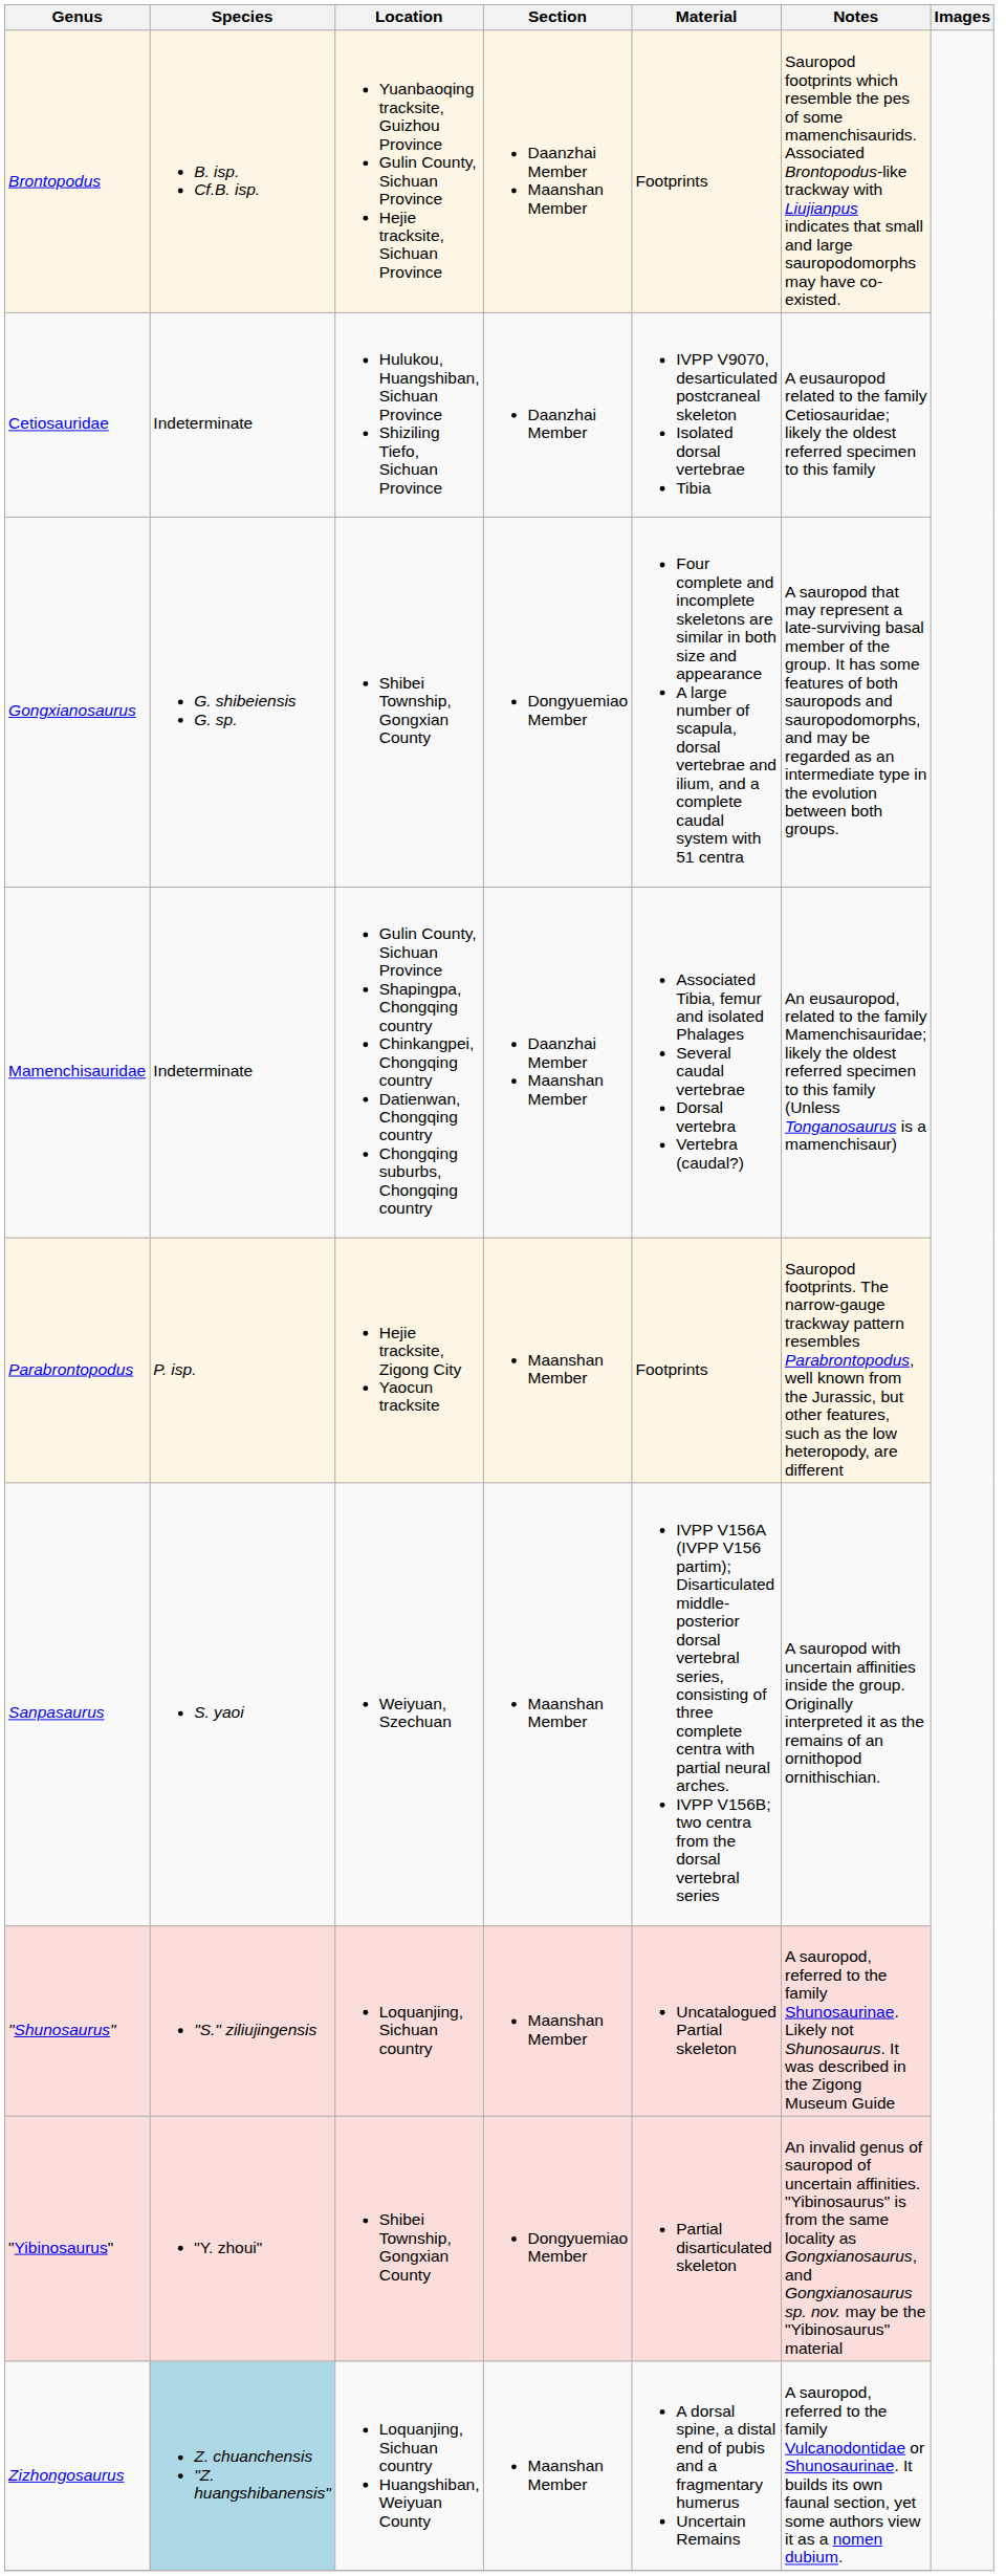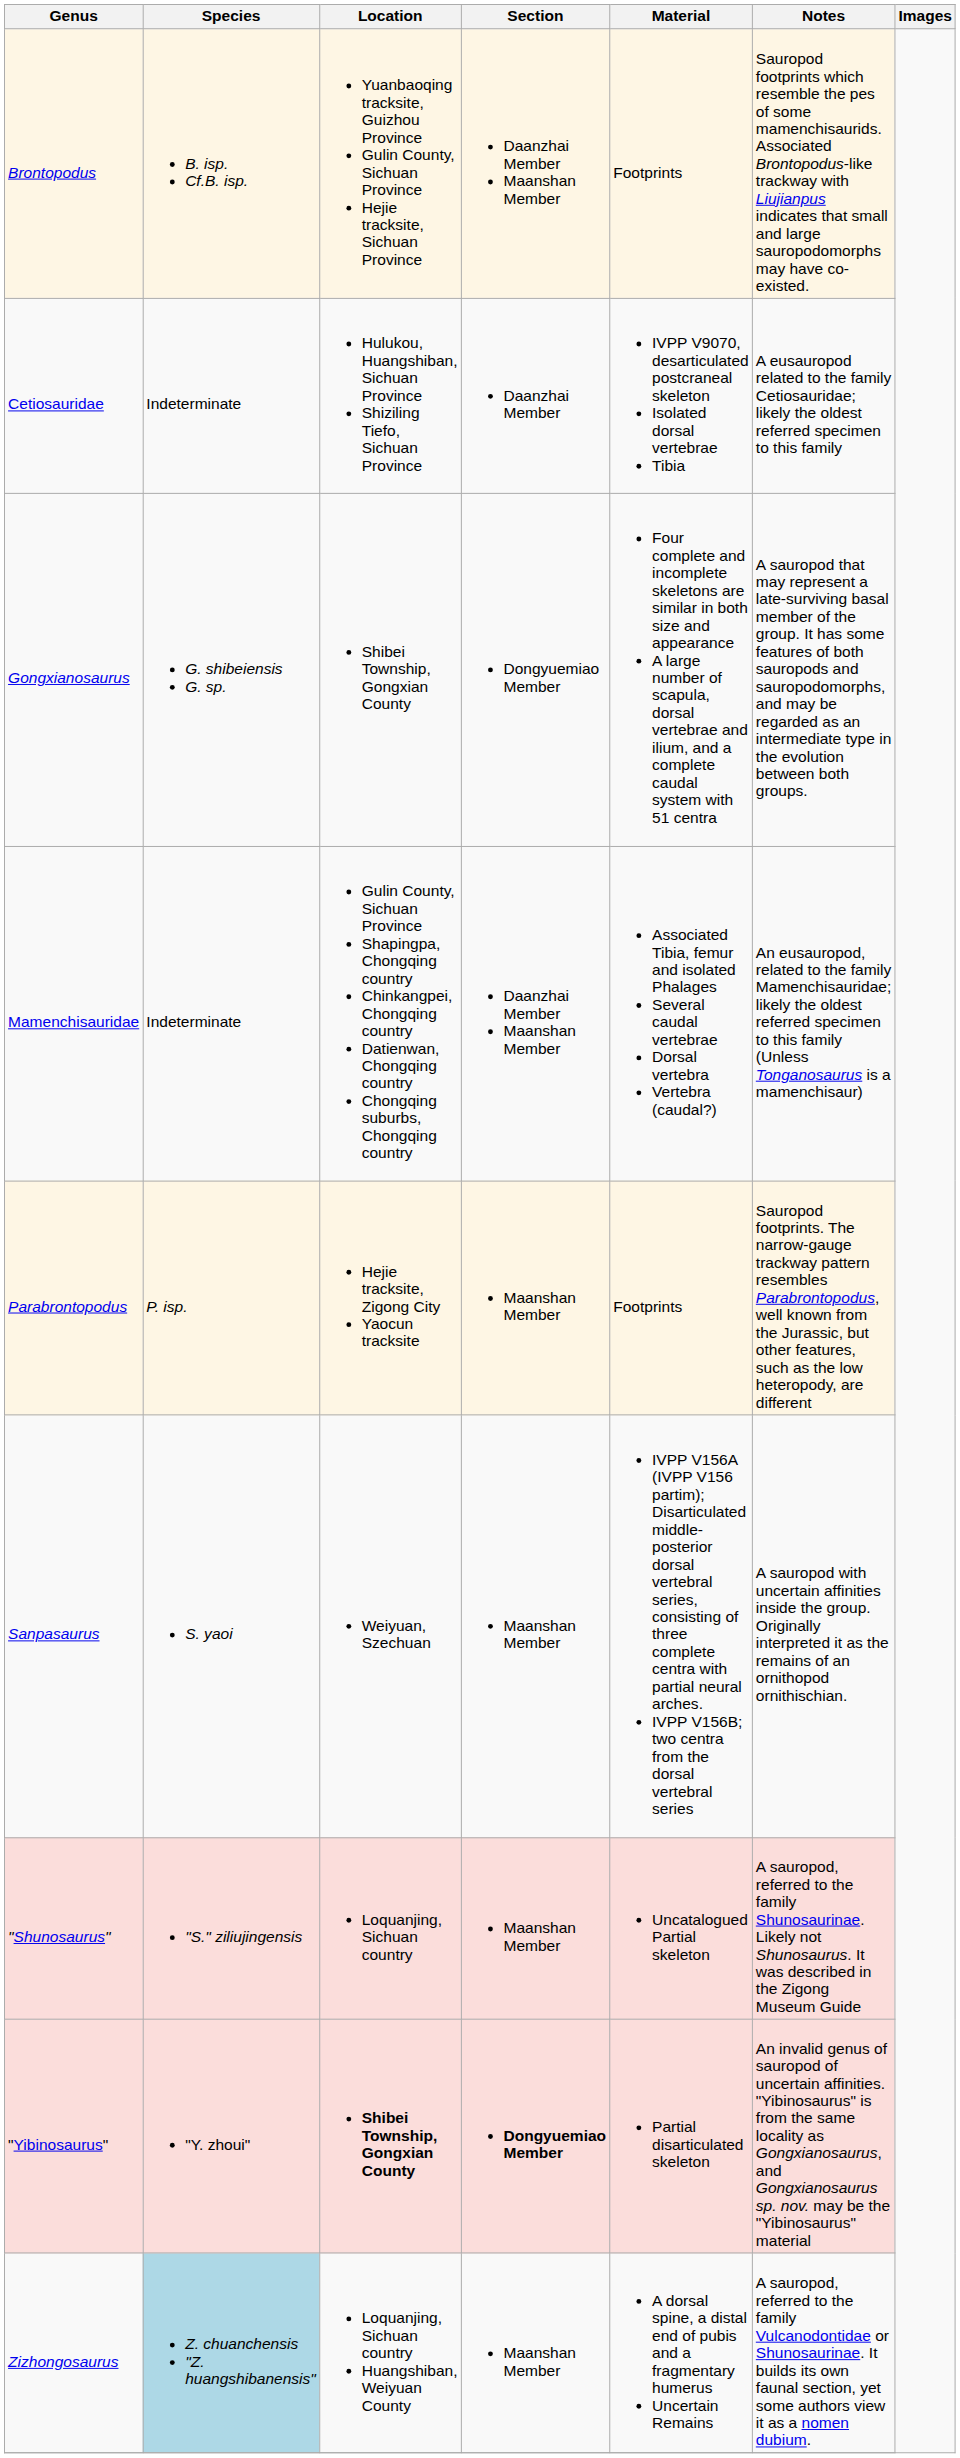"Yibinosaurus" | Location: normal -> bold
"Yibinosaurus" | Section: normal -> bold
